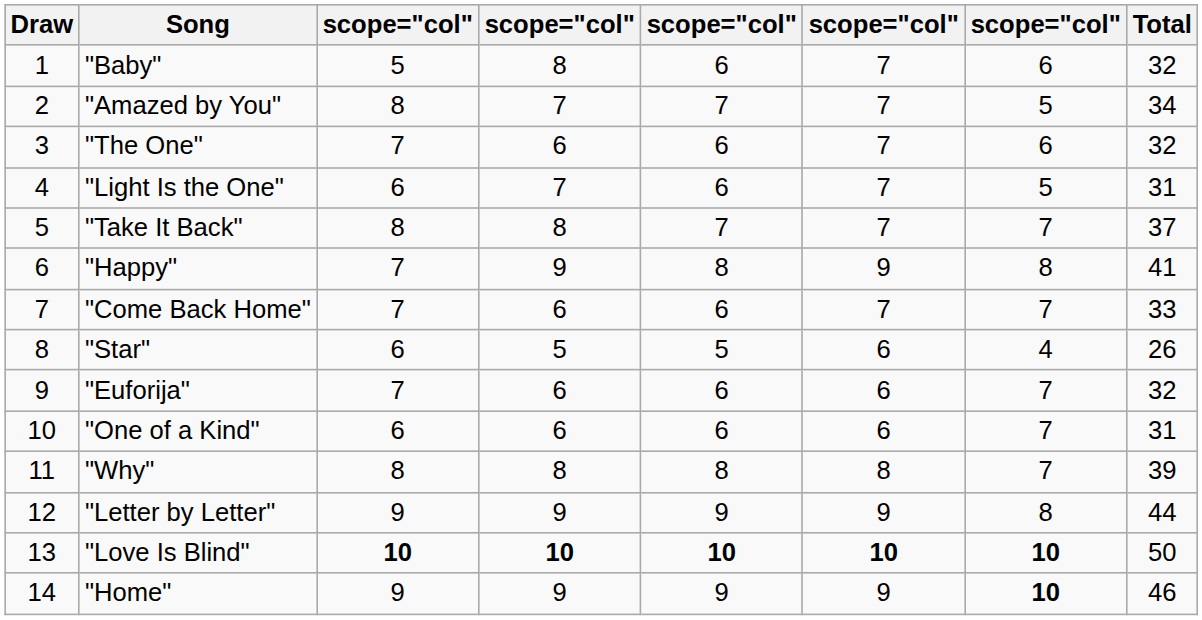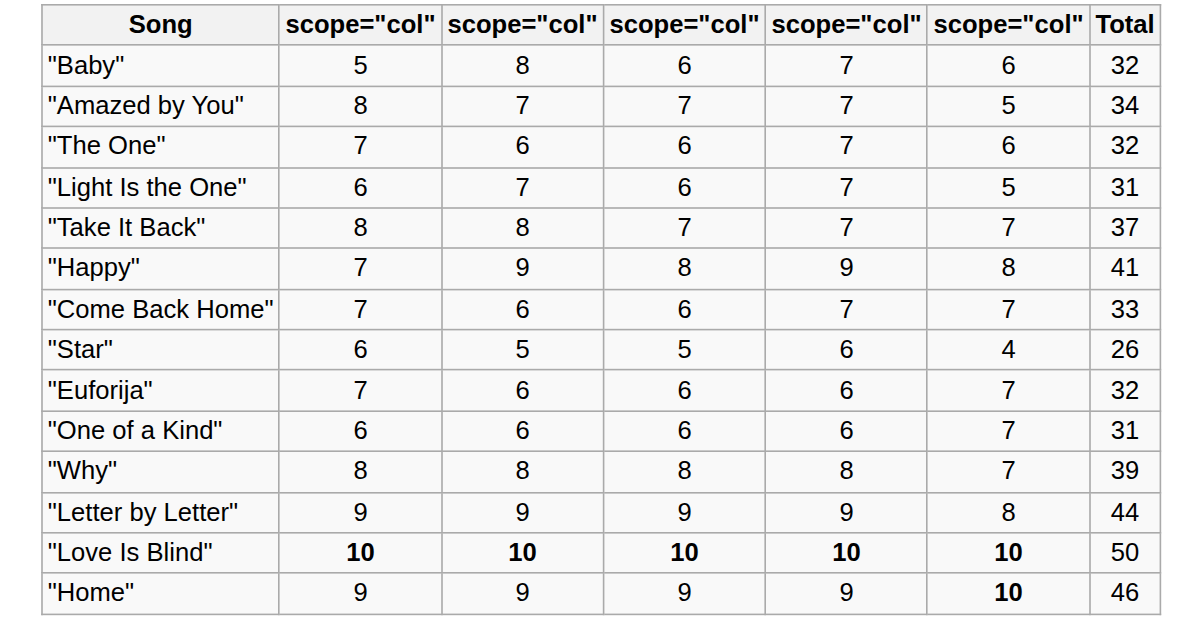- column: Draw | 1 | 2 | 3 | 4 | 5 | 6 | 7 | 8 | 9 | 10 | 11 | 12 | 13 | 14
